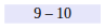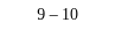row 1 | column 1: lavender background -> no background
